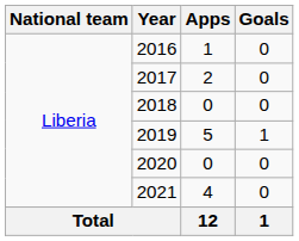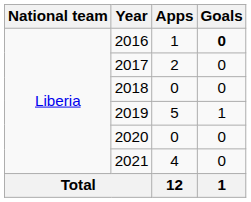2016 | Goals: normal -> bold
